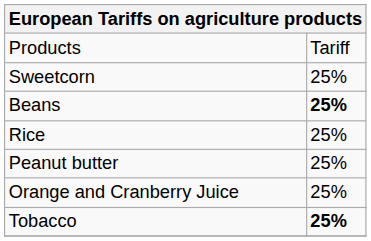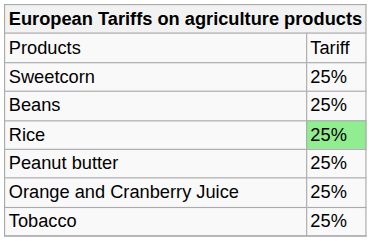Beans | column 2: bold -> normal
Rice | column 2: no background -> lightgreen background
Tobacco | column 2: bold -> normal
